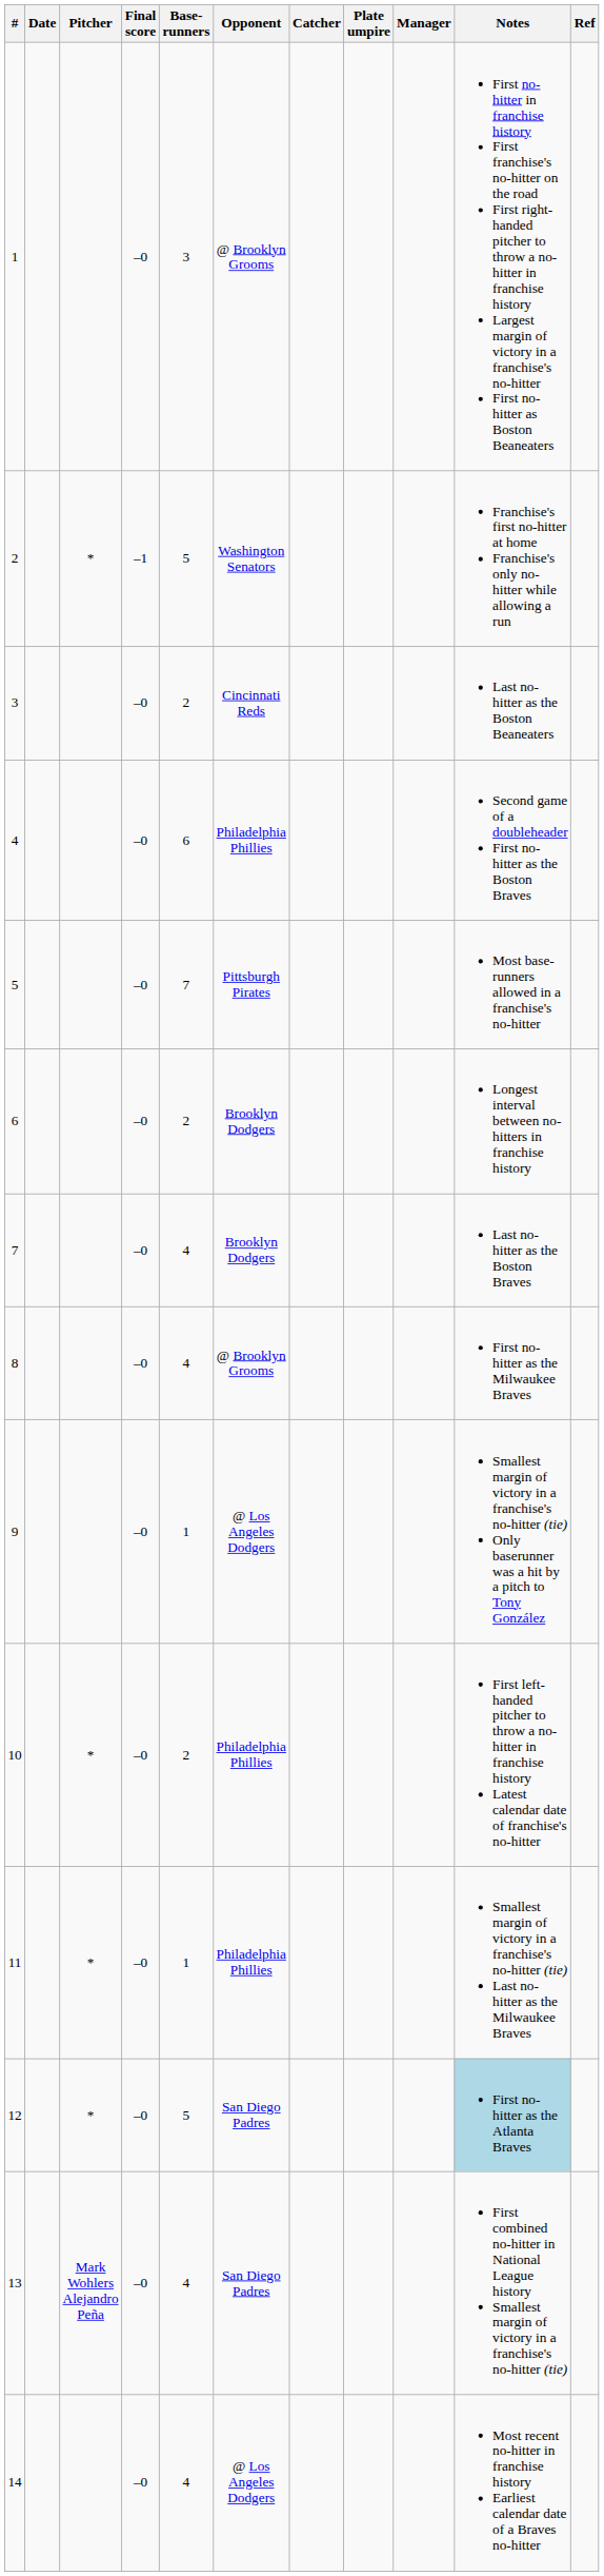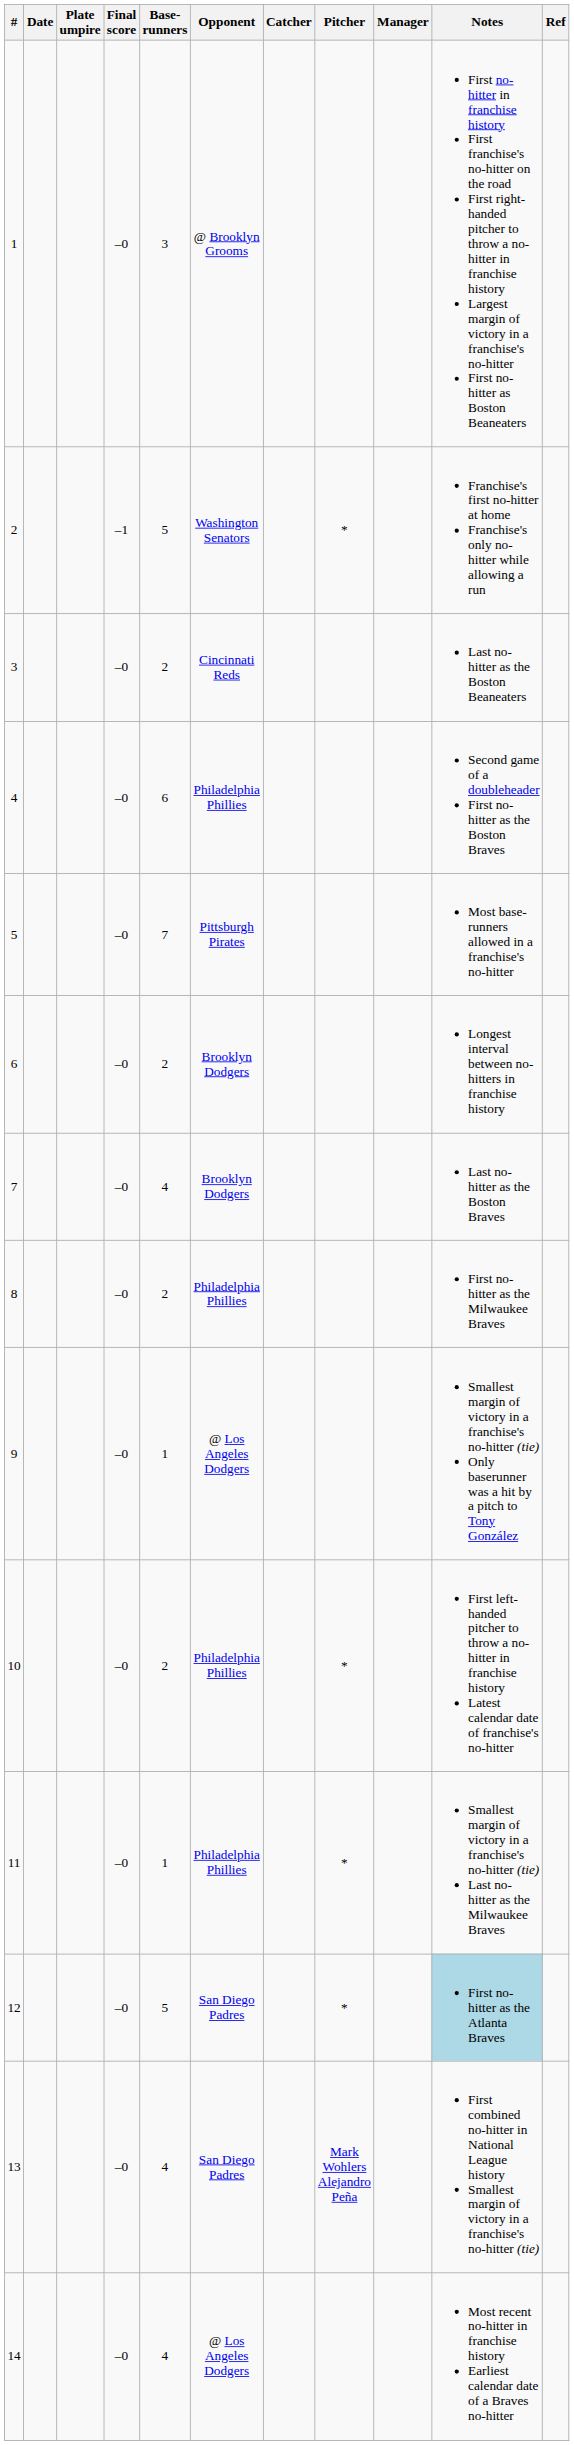columns swapped: Pitcher <-> Plate umpire
8 | Base- runners: 4 -> 2
8 | Opponent: @ Brooklyn Grooms -> Philadelphia Phillies
